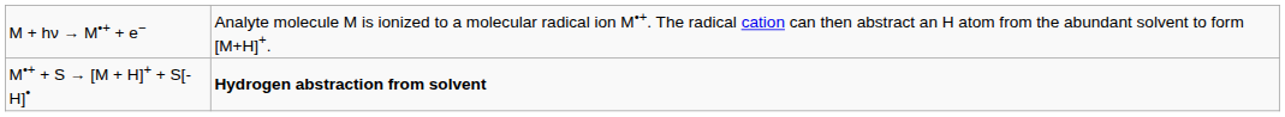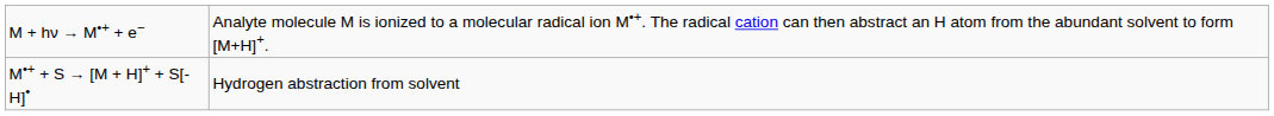M•+ + S → [M + H]+ + S[-H]• | column 2: bold -> normal
